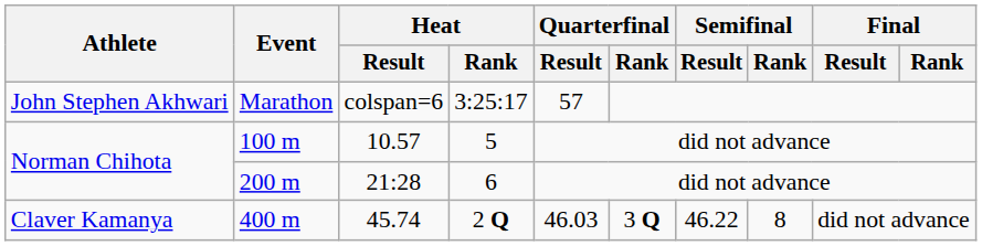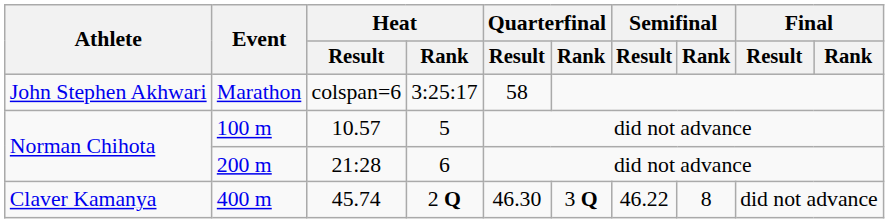Marathon | Quarterfinal / Result: 57 -> 58
400 m | Quarterfinal / Result: 46.03 -> 46.30
